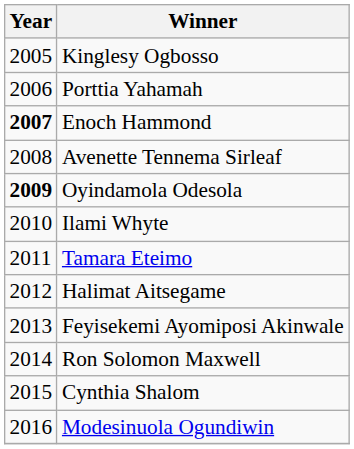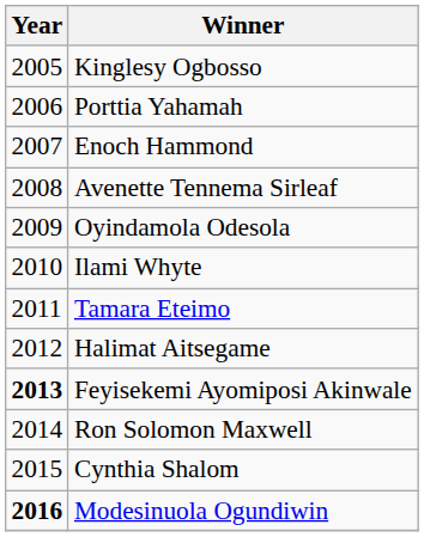Enoch Hammond | Year: bold -> normal
Oyindamola Odesola | Year: bold -> normal
Feyisekemi Ayomiposi Akinwale | Year: normal -> bold
Modesinuola Ogundiwin | Year: normal -> bold
